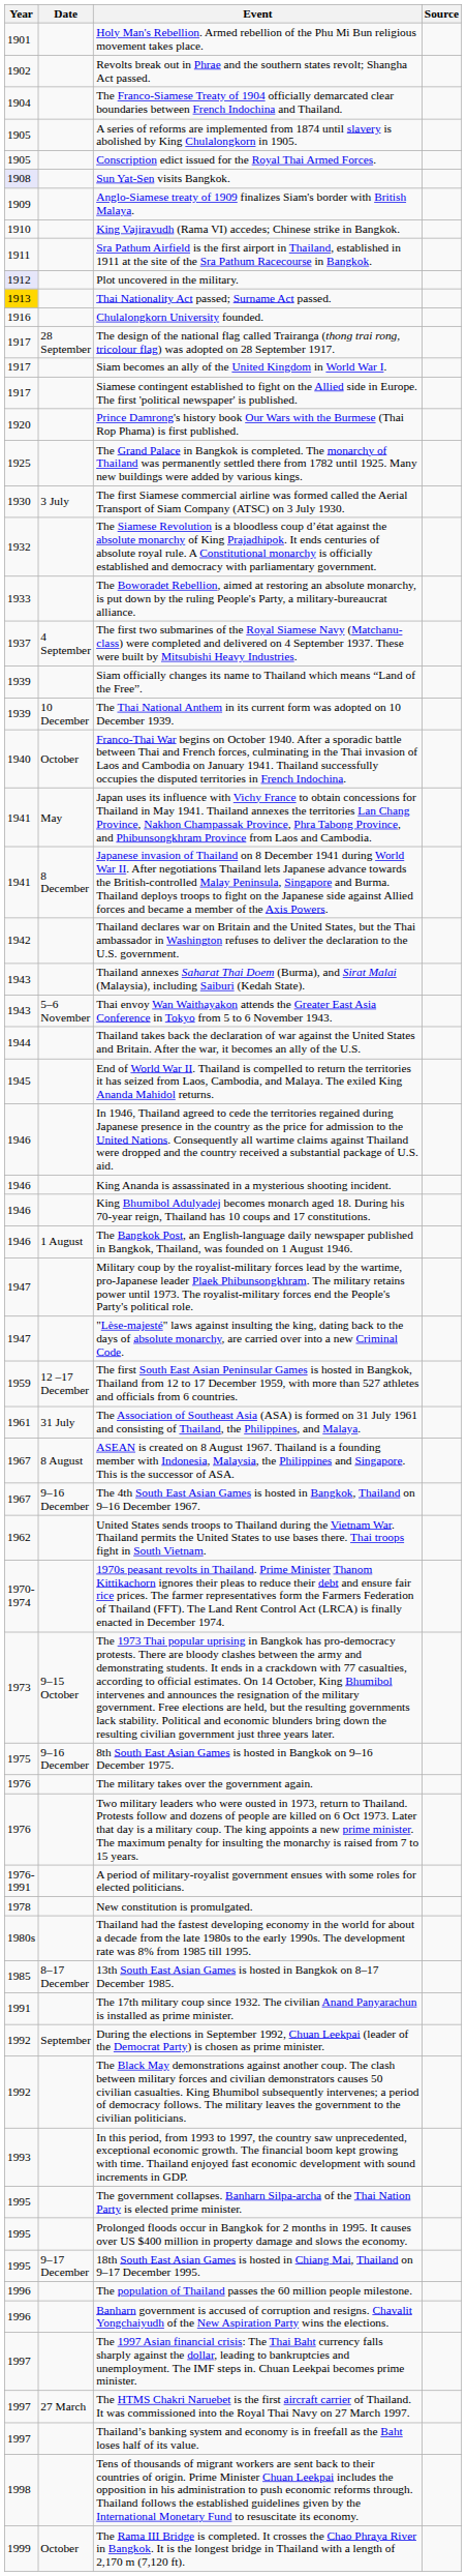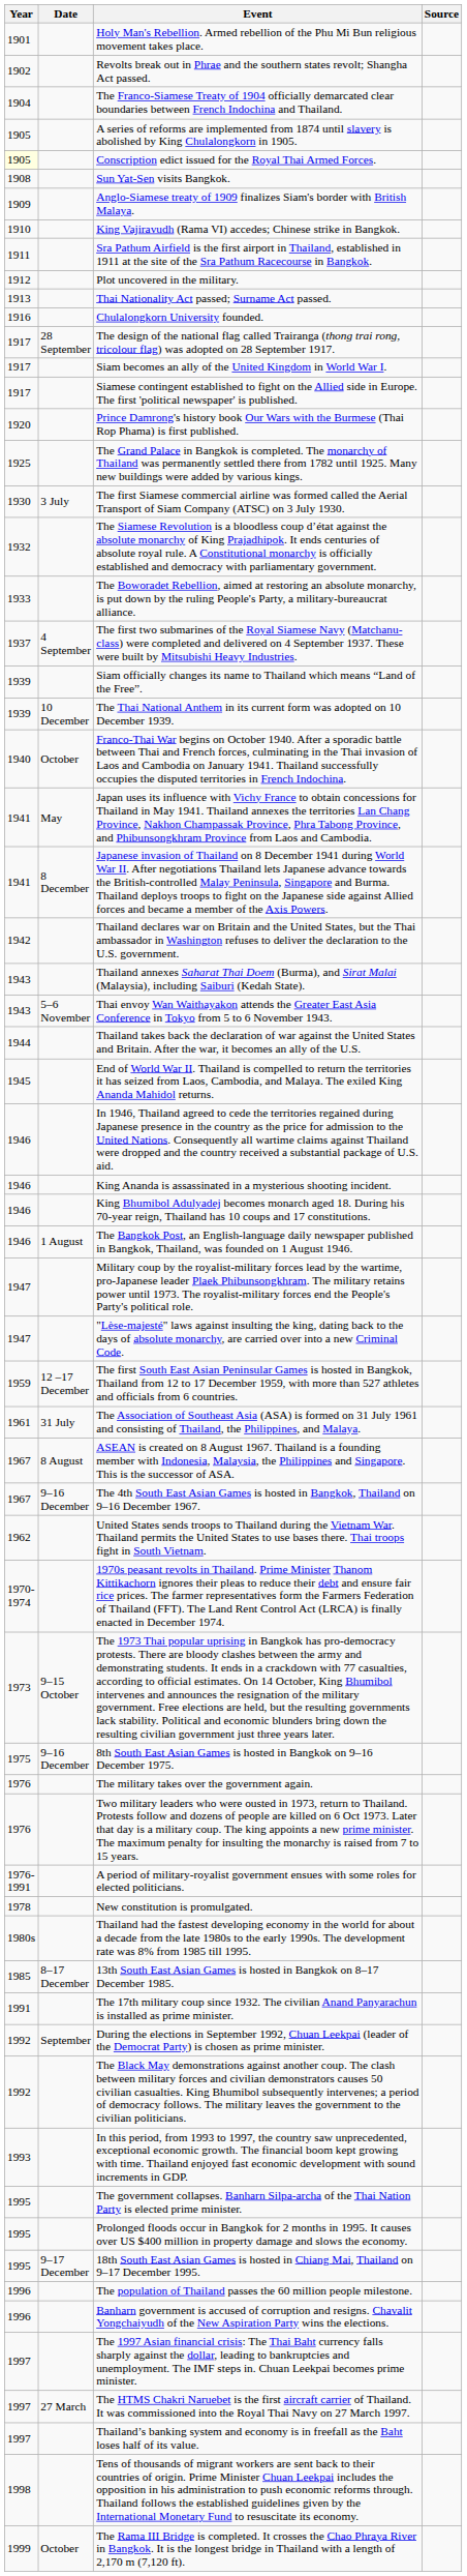Conscription edict issued for the Royal Thai Armed Forces. | Year: no background -> lightyellow background
Sun Yat-Sen visits Bangkok. | Year: lavender background -> no background
Plot uncovered in the military. | Year: lavender background -> no background
Thai Nationality Act passed; Surname Act passed. | Year: gold background -> no background
